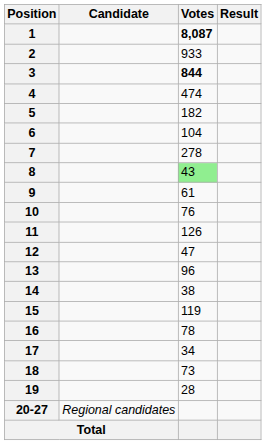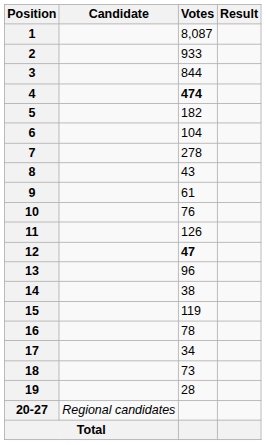1 | Votes: bold -> normal
3 | Votes: bold -> normal
4 | Votes: normal -> bold
8 | Votes: lightgreen background -> no background
12 | Votes: normal -> bold
